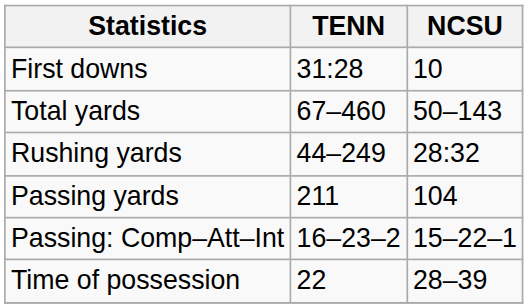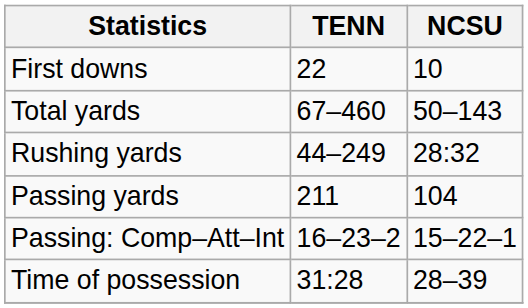First downs | TENN: 31:28 -> 22
Time of possession | TENN: 22 -> 31:28
